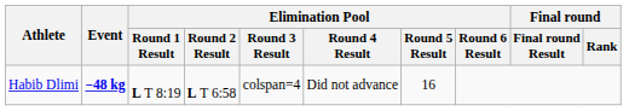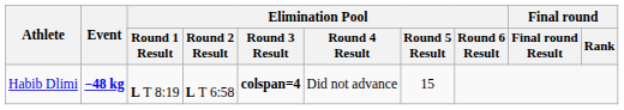Habib Dlimi | Elimination Pool / Round 3 Result: normal -> bold
Habib Dlimi | Elimination Pool / Round 5 Result: 16 -> 15
